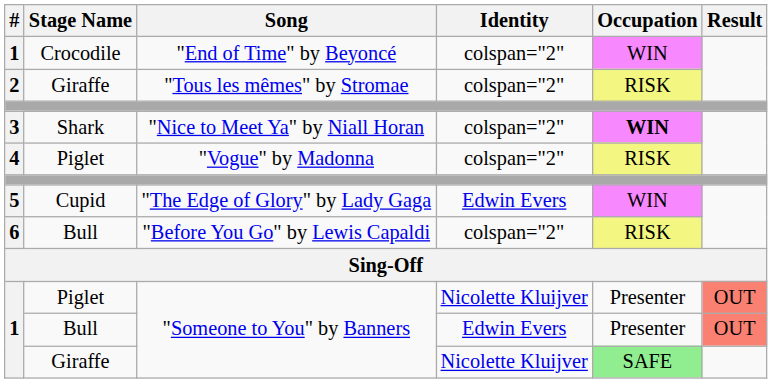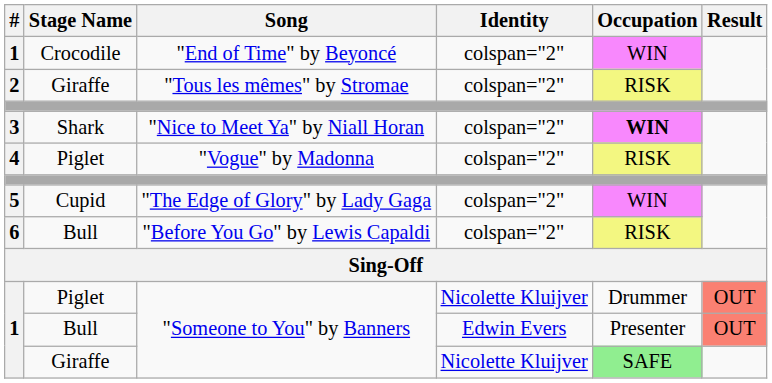"The Edge of Glory" by Lady Gaga | Identity: Edwin Evers -> colspan="2"
Piglet / "Someone to You" by Banners | Occupation: Presenter -> Drummer
